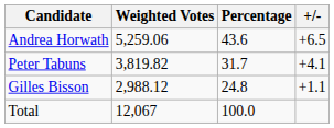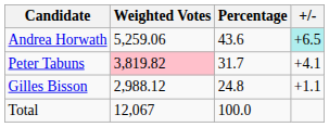Andrea Horwath | +/-: no background -> paleturquoise background
Peter Tabuns | Weighted Votes: no background -> pink background
